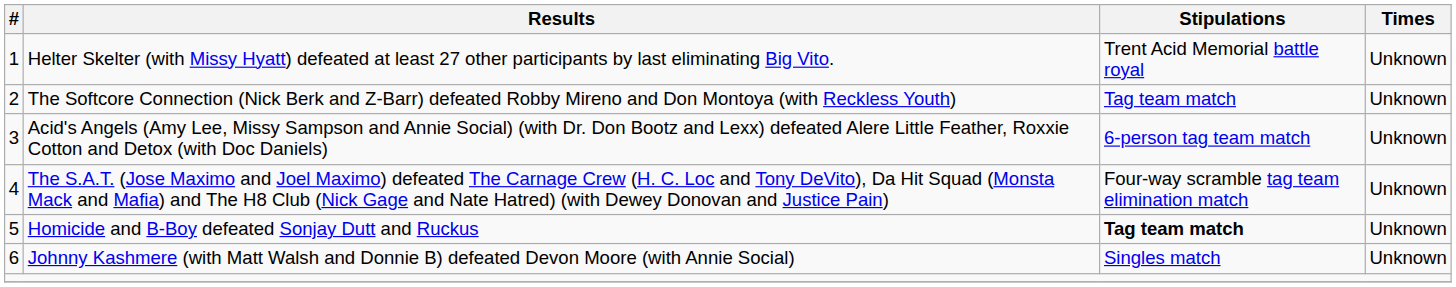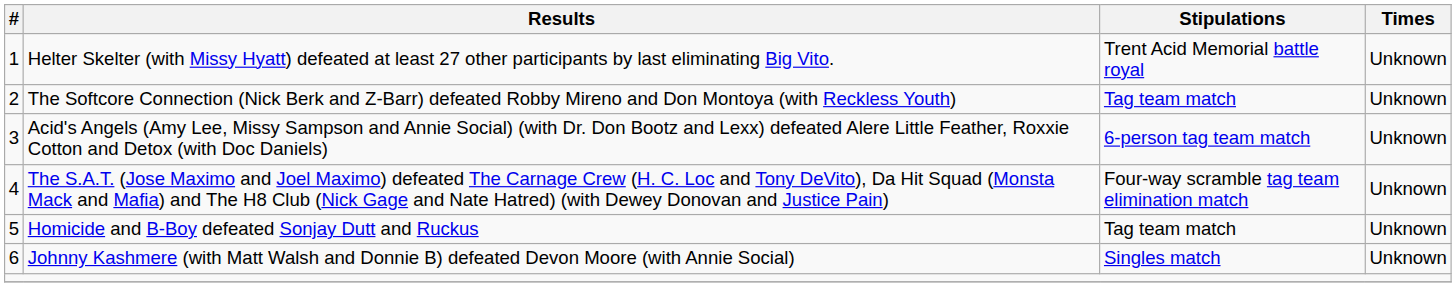Homicide and B-Boy defeated Sonjay Dutt and Ruckus | Stipulations: bold -> normal
